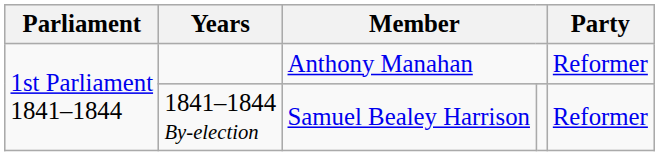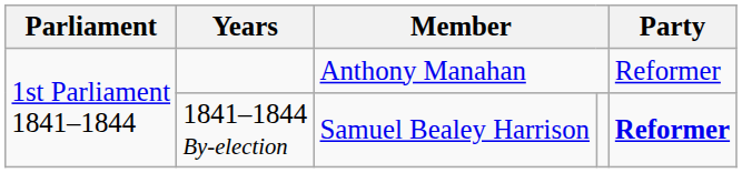1841–1844 By-election | Party: normal -> bold
